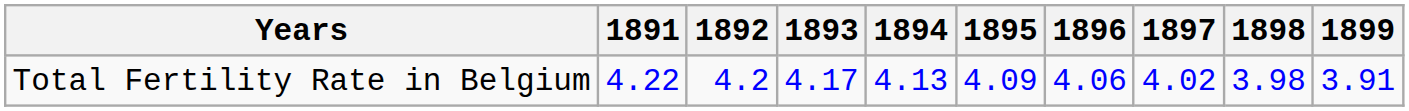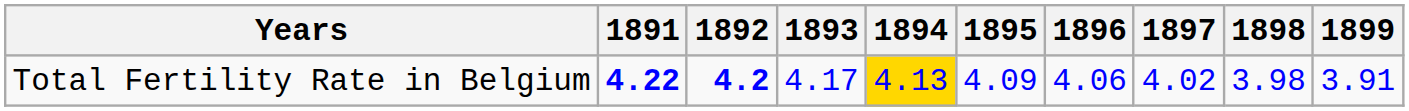row 2 | 1891: normal -> bold
row 2 | 1892: normal -> bold
row 2 | 1894: no background -> gold background
